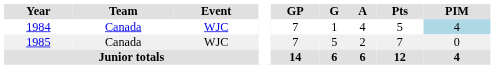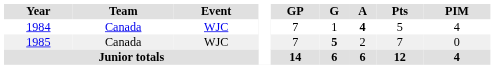1984 | A: normal -> bold
1984 | PIM: lightblue background -> no background
1985 | G: normal -> bold
